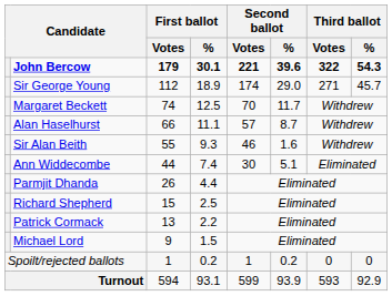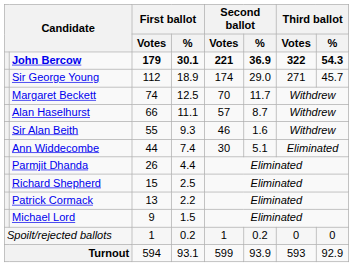John Bercow | Second ballot / %: 39.6 -> 36.9
